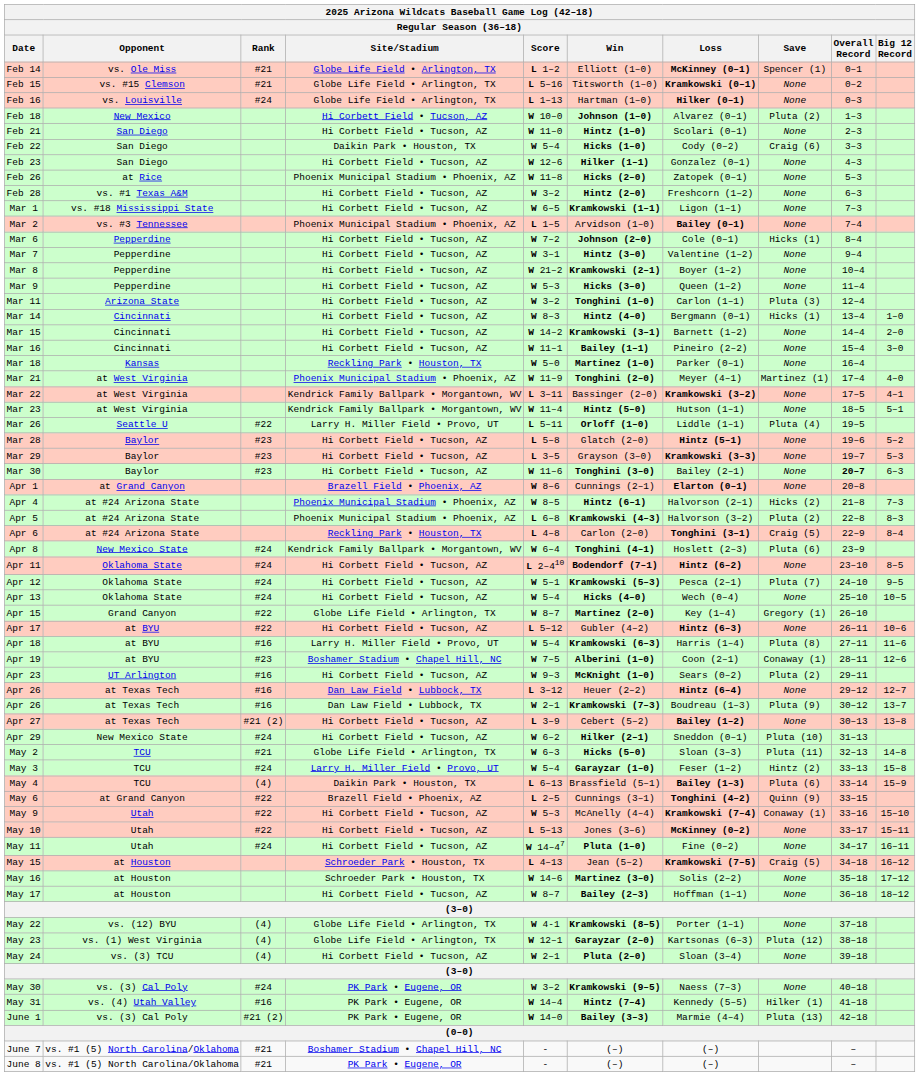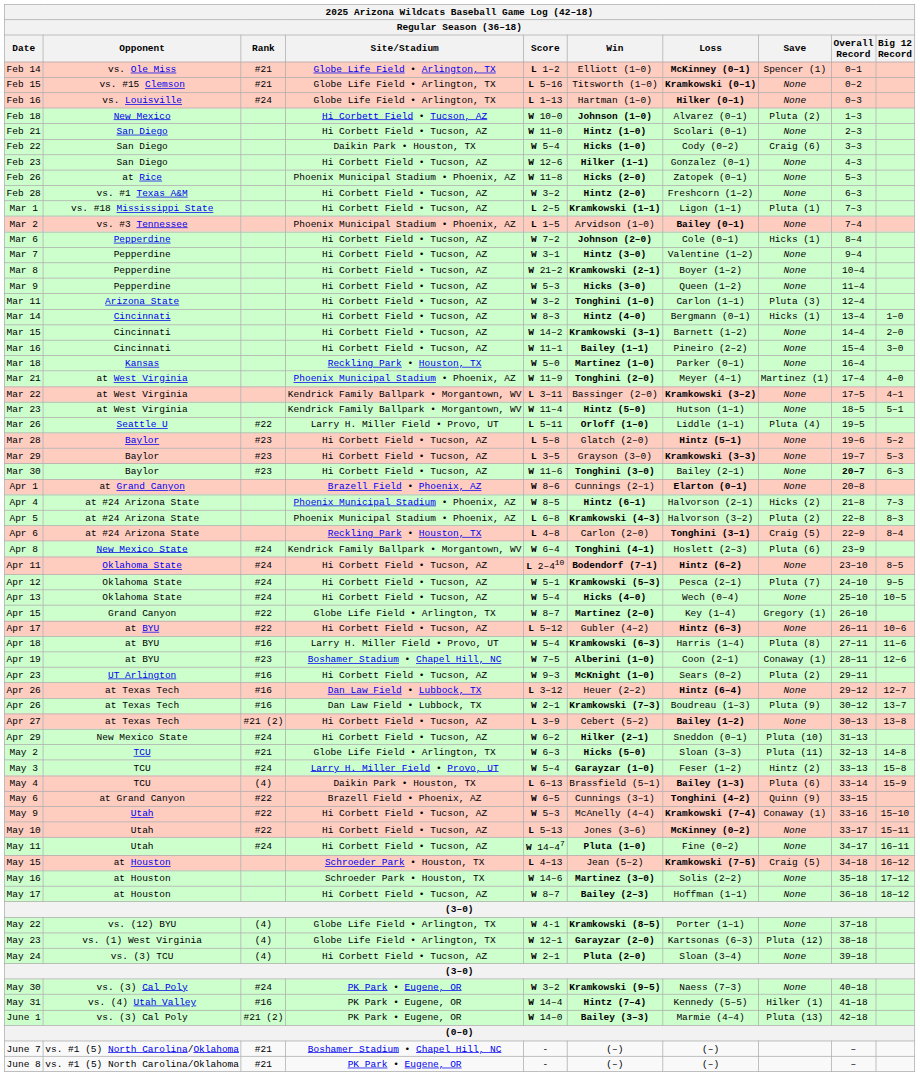Mar 1 | Score: W 6–5 -> L 2–5
Mar 1 | Save: None -> Pluta (1)
May 6 | Score: L 2–5 -> W 6–5
